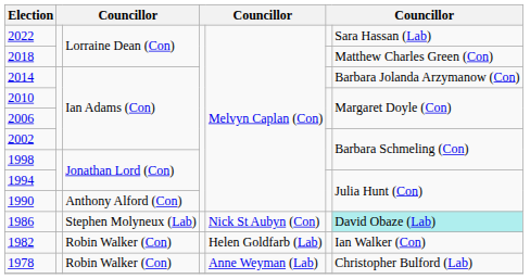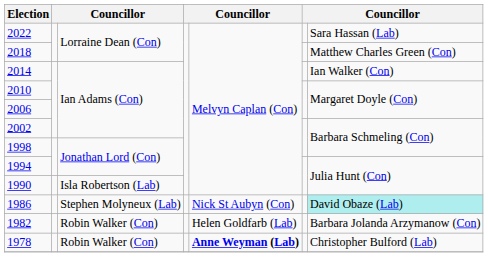2014 | column 7: Barbara Jolanda Arzymanow (Con) -> Ian Walker (Con)
1990 | column 3: Anthony Alford (Con) -> Isla Robertson (Lab)
1982 | column 7: Ian Walker (Con) -> Barbara Jolanda Arzymanow (Con)
1978 | column 5: normal -> bold
